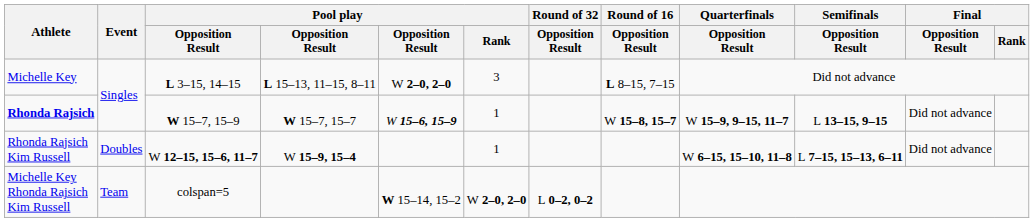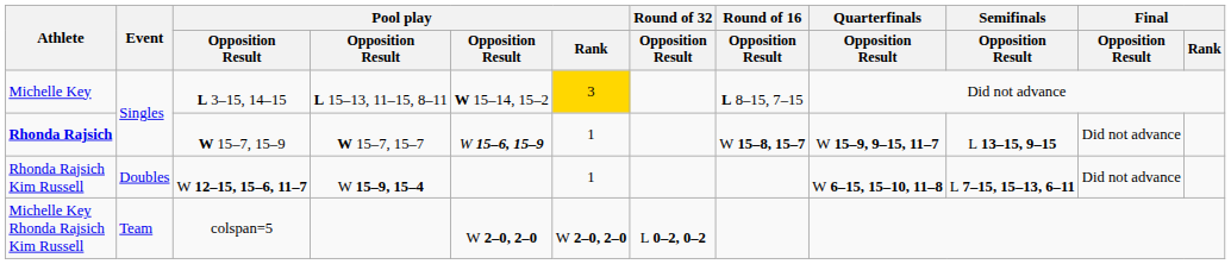Michelle Key | column 5: W 2–0, 2–0 -> W 15–14, 15–2
Michelle Key | Pool play / Rank: no background -> gold background
Michelle Key Rhonda Rajsich Kim Russell | column 5: W 15–14, 15–2 -> W 2–0, 2–0
